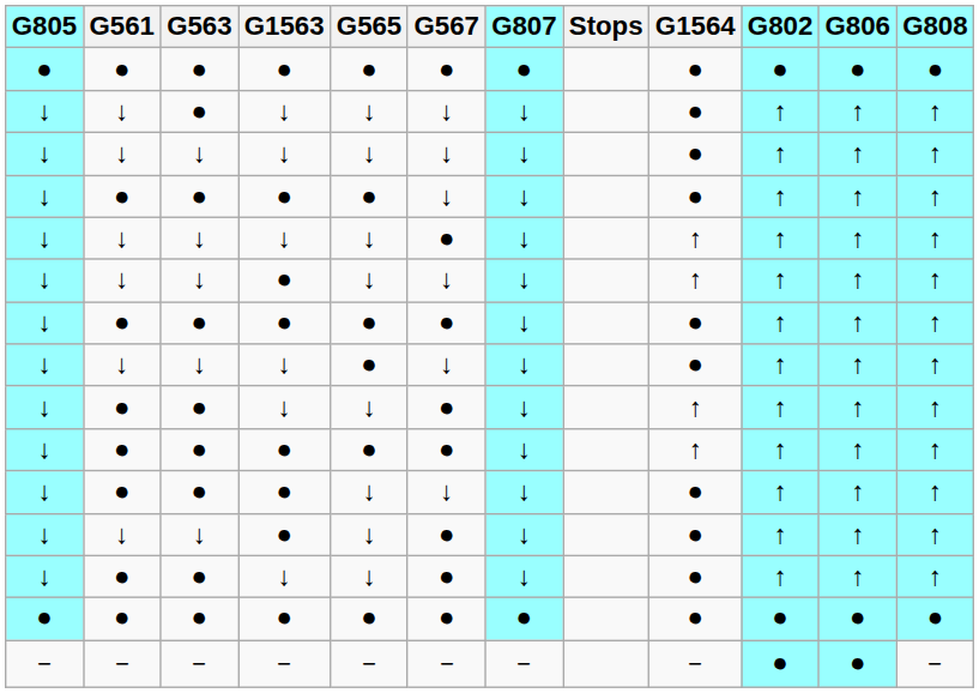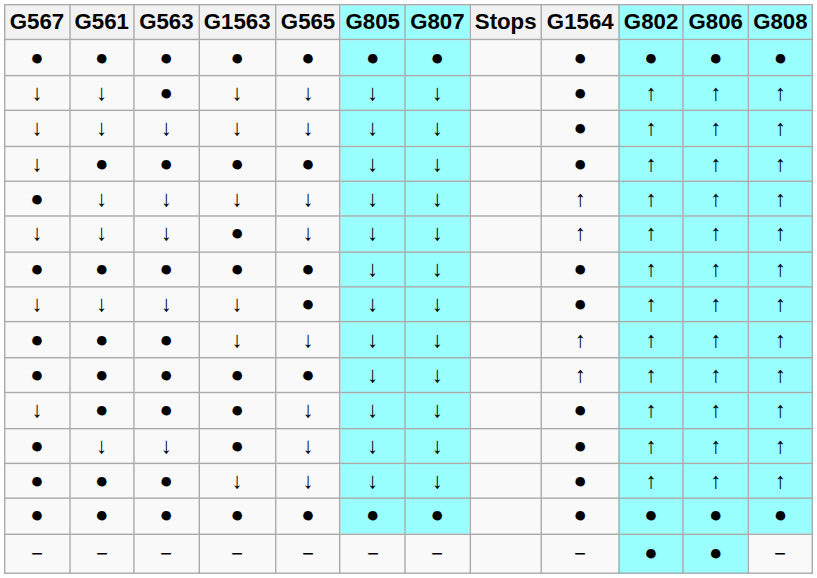columns swapped: G805 <-> G567
